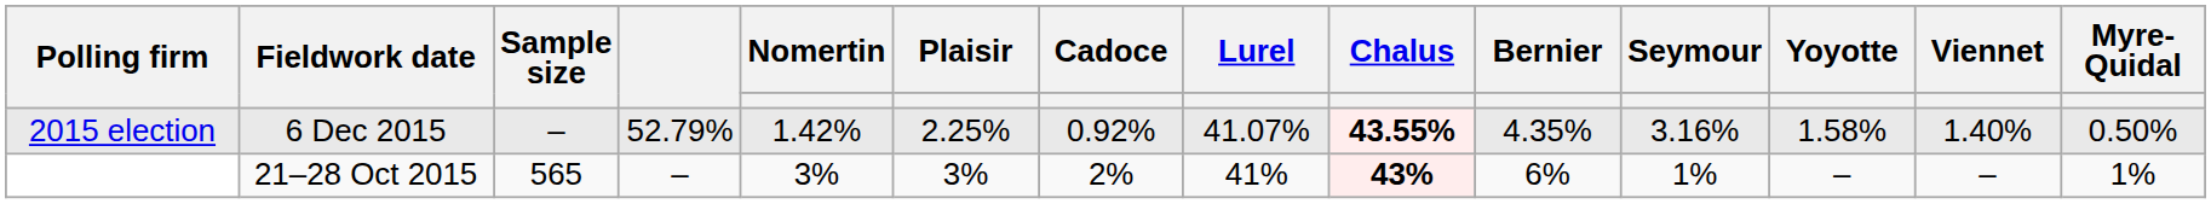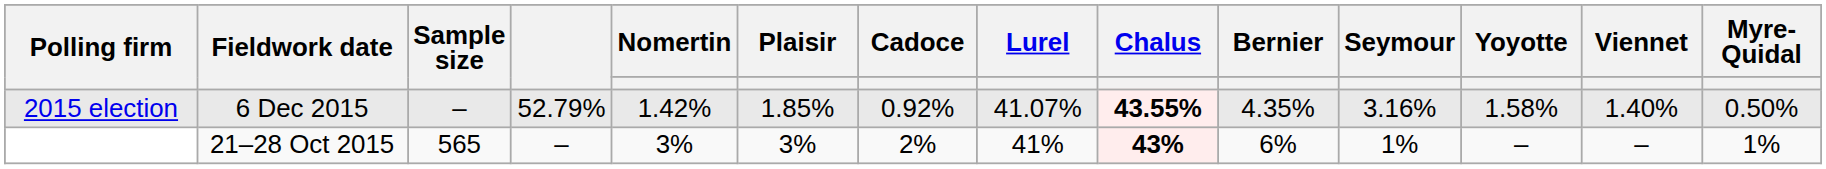2015 election | Plaisir: 2.25% -> 1.85%
